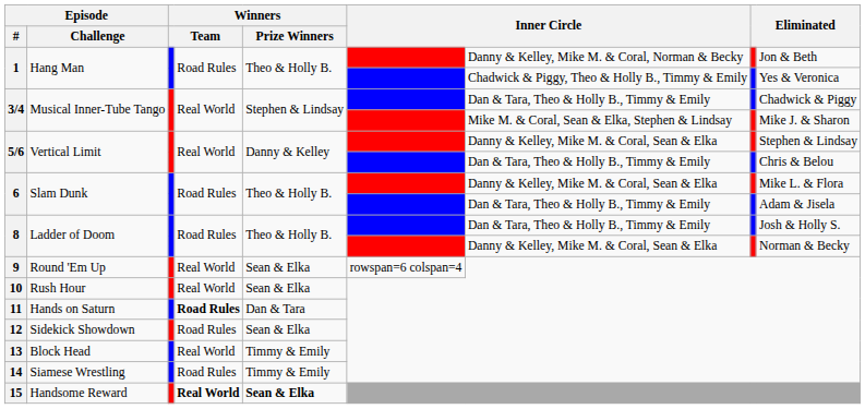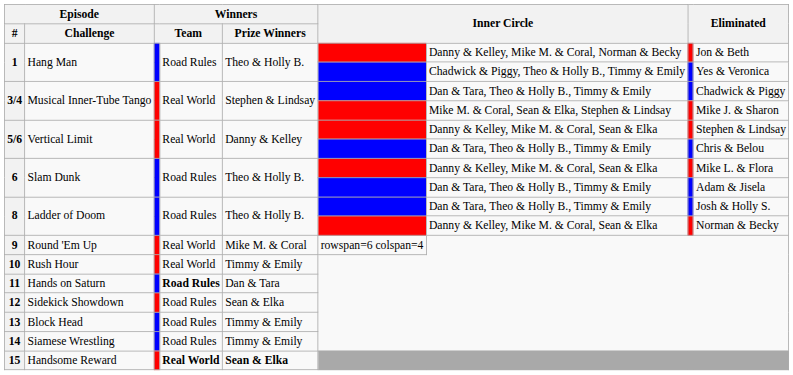9 | Winners / Prize Winners: Sean & Elka -> Mike M. & Coral
10 | Winners / Prize Winners: Sean & Elka -> Timmy & Emily
13 | column 4: Real World -> Road Rules
